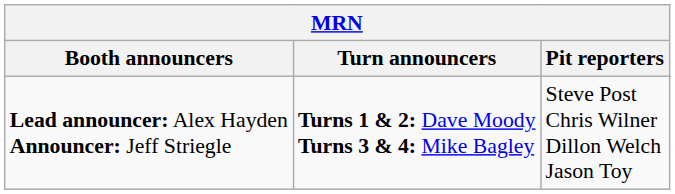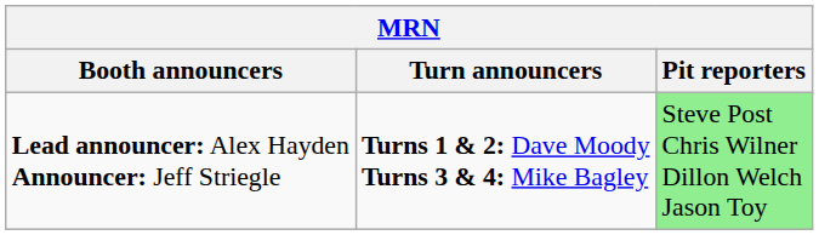Lead announcer: Alex Hayden Announcer: Jeff Striegle | Pit reporters: no background -> lightgreen background
